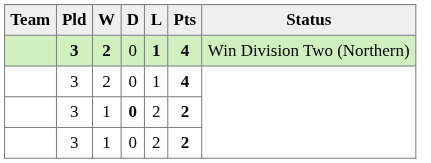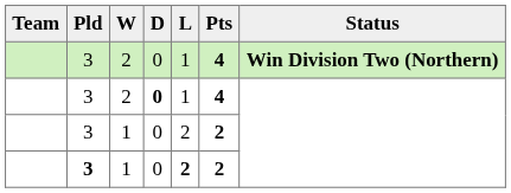row 2 | Pld: bold -> normal
row 2 | W: bold -> normal
row 2 | L: bold -> normal
row 2 | Status: normal -> bold
row 3 | D: normal -> bold
row 4 | D: bold -> normal
row 5 | Pld: normal -> bold
row 5 | L: normal -> bold
